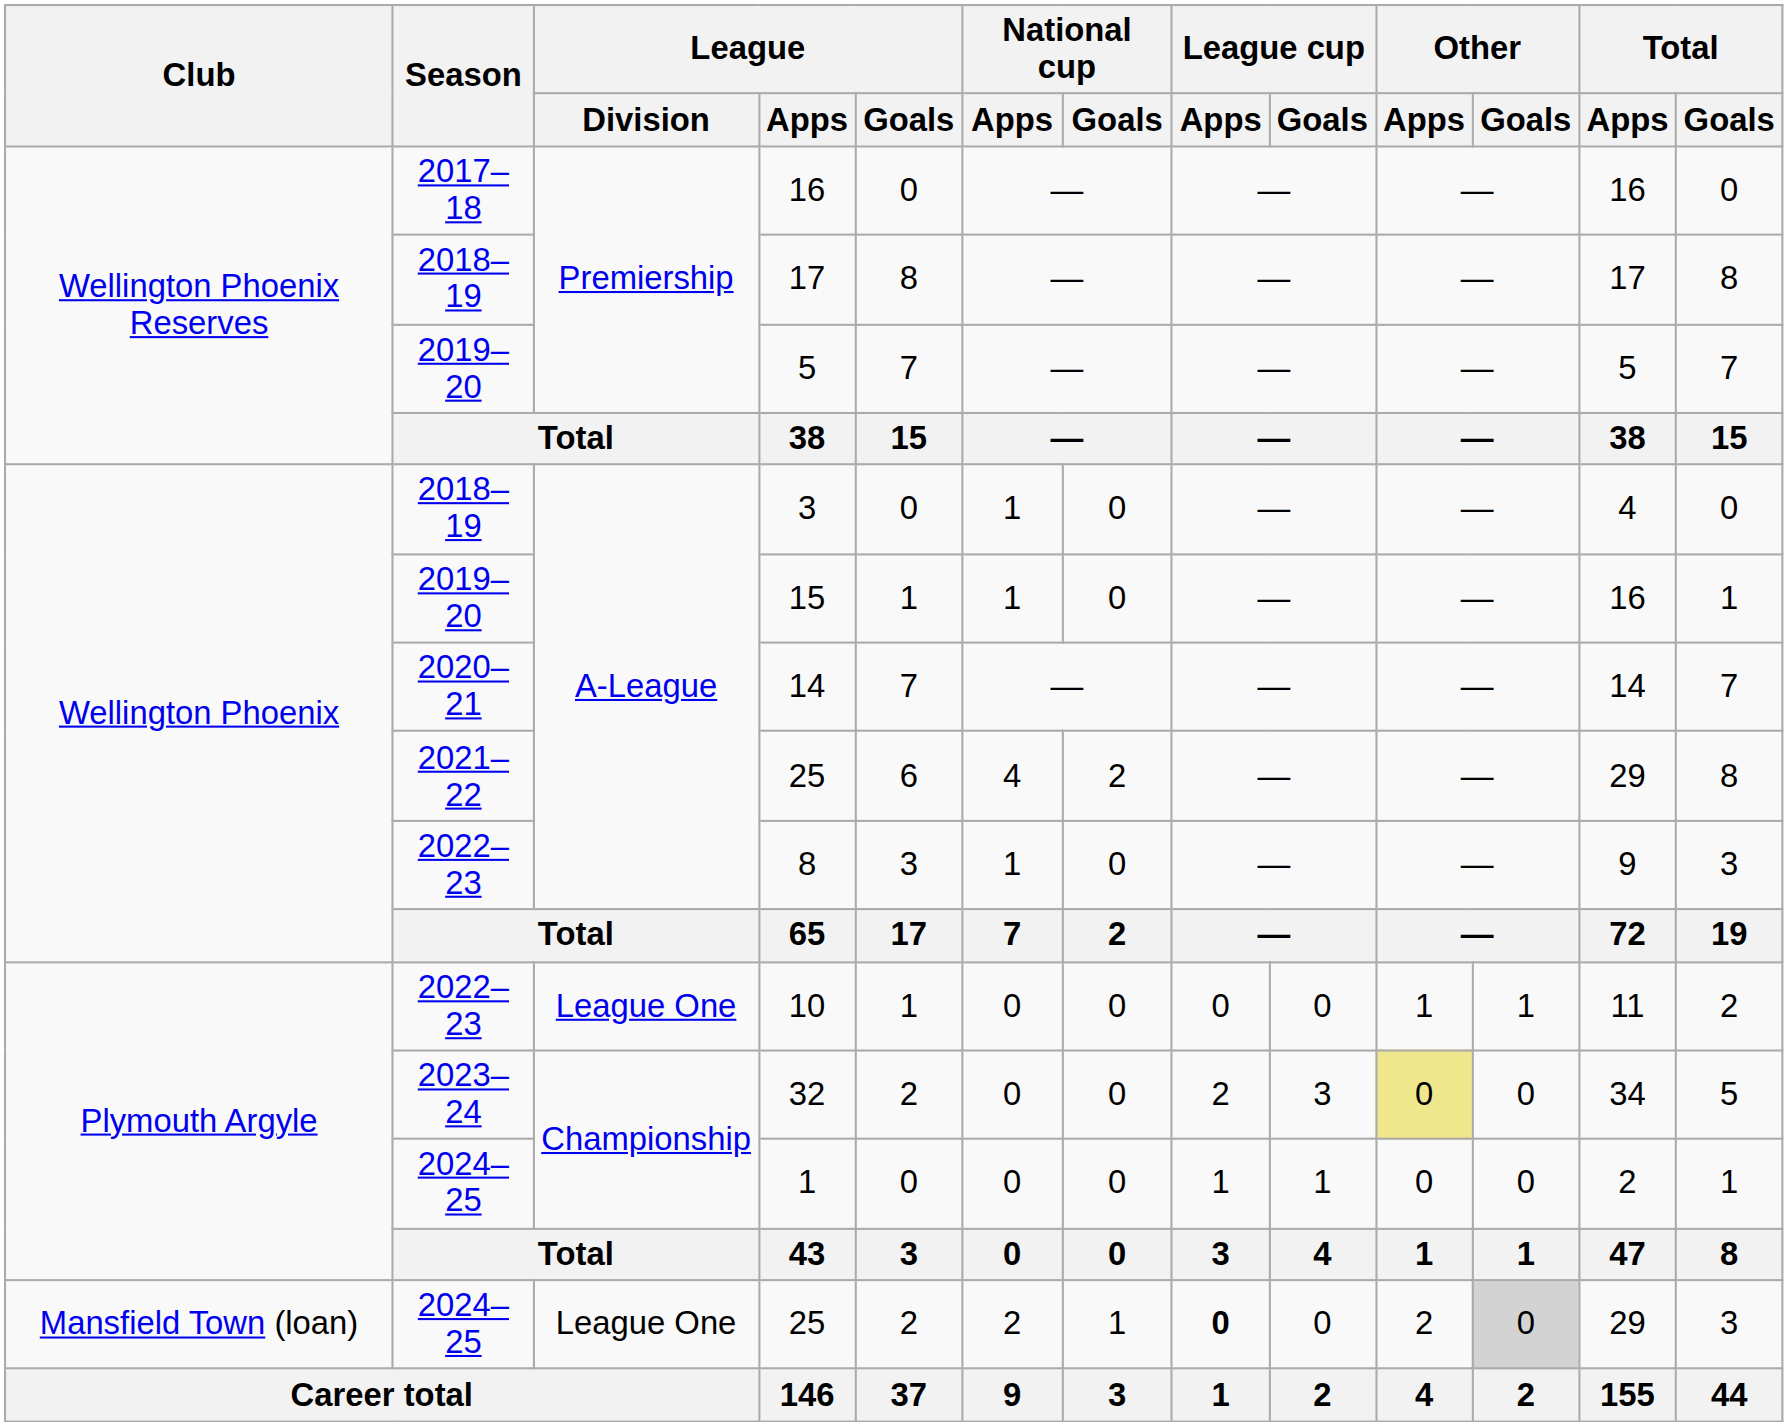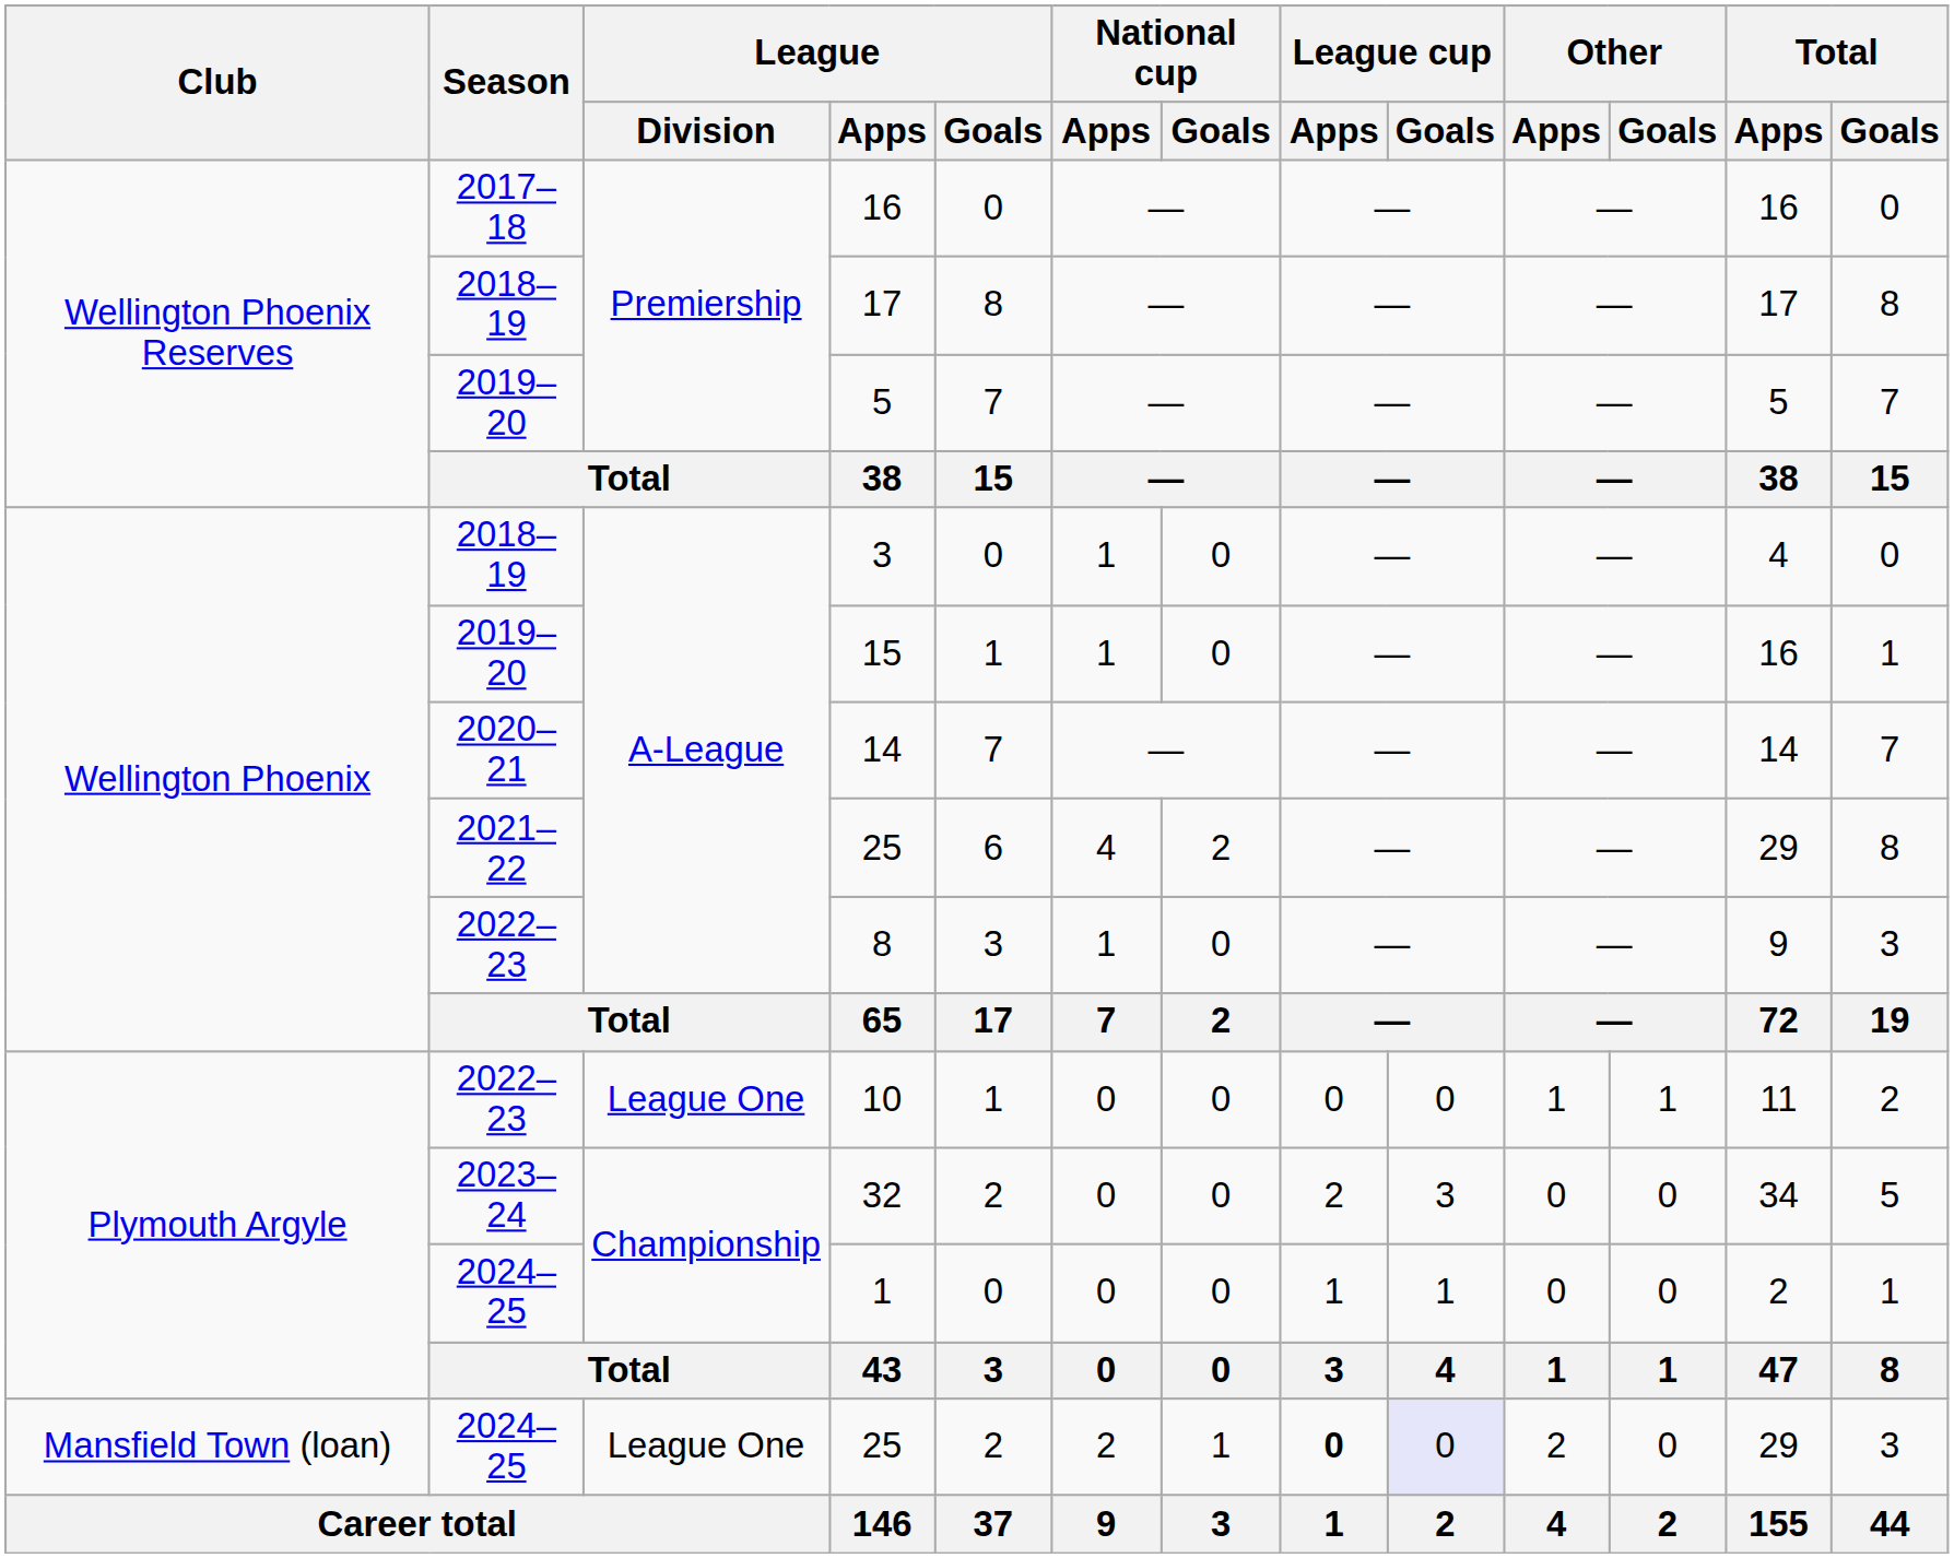32 | Other / Apps: khaki background -> no background
2024–25 / 25 | League cup / Goals: no background -> lavender background
2024–25 / 25 | Other / Goals: lightgrey background -> no background
